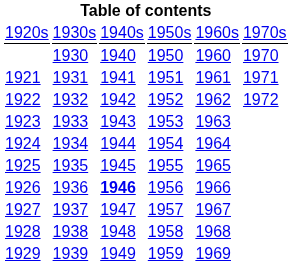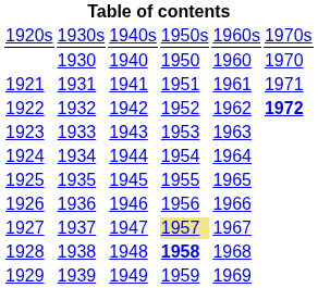1922 | column 6: normal -> bold
1926 | column 3: bold -> normal
1927 | column 4: no background -> khaki background
1928 | column 4: normal -> bold
